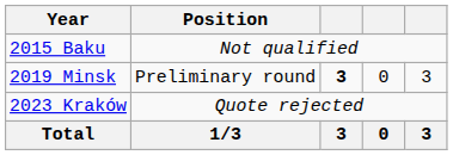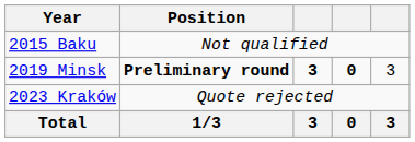2019 Minsk | Position: normal -> bold
2019 Minsk | column 4: normal -> bold
